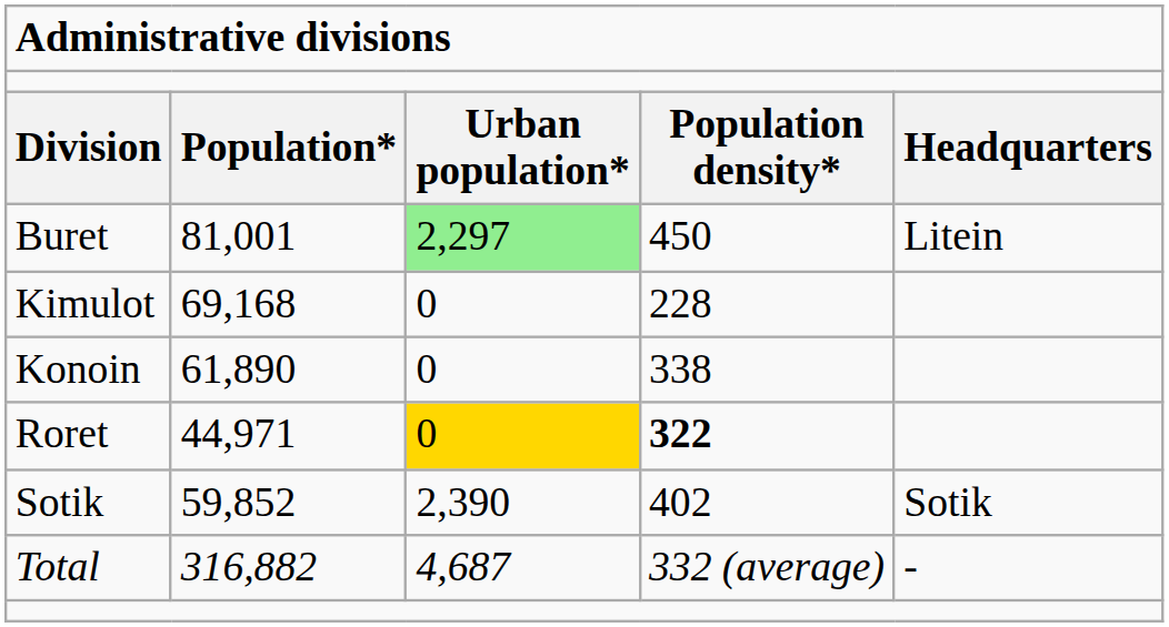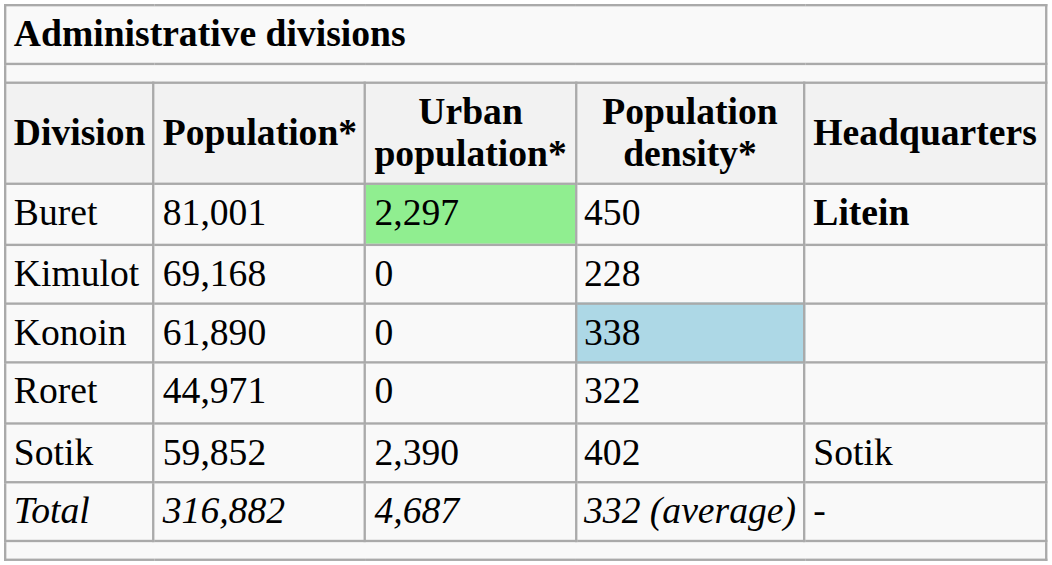Buret | column 5: normal -> bold
Konoin | column 4: no background -> lightblue background
Roret | column 3: gold background -> no background
Roret | column 4: bold -> normal
